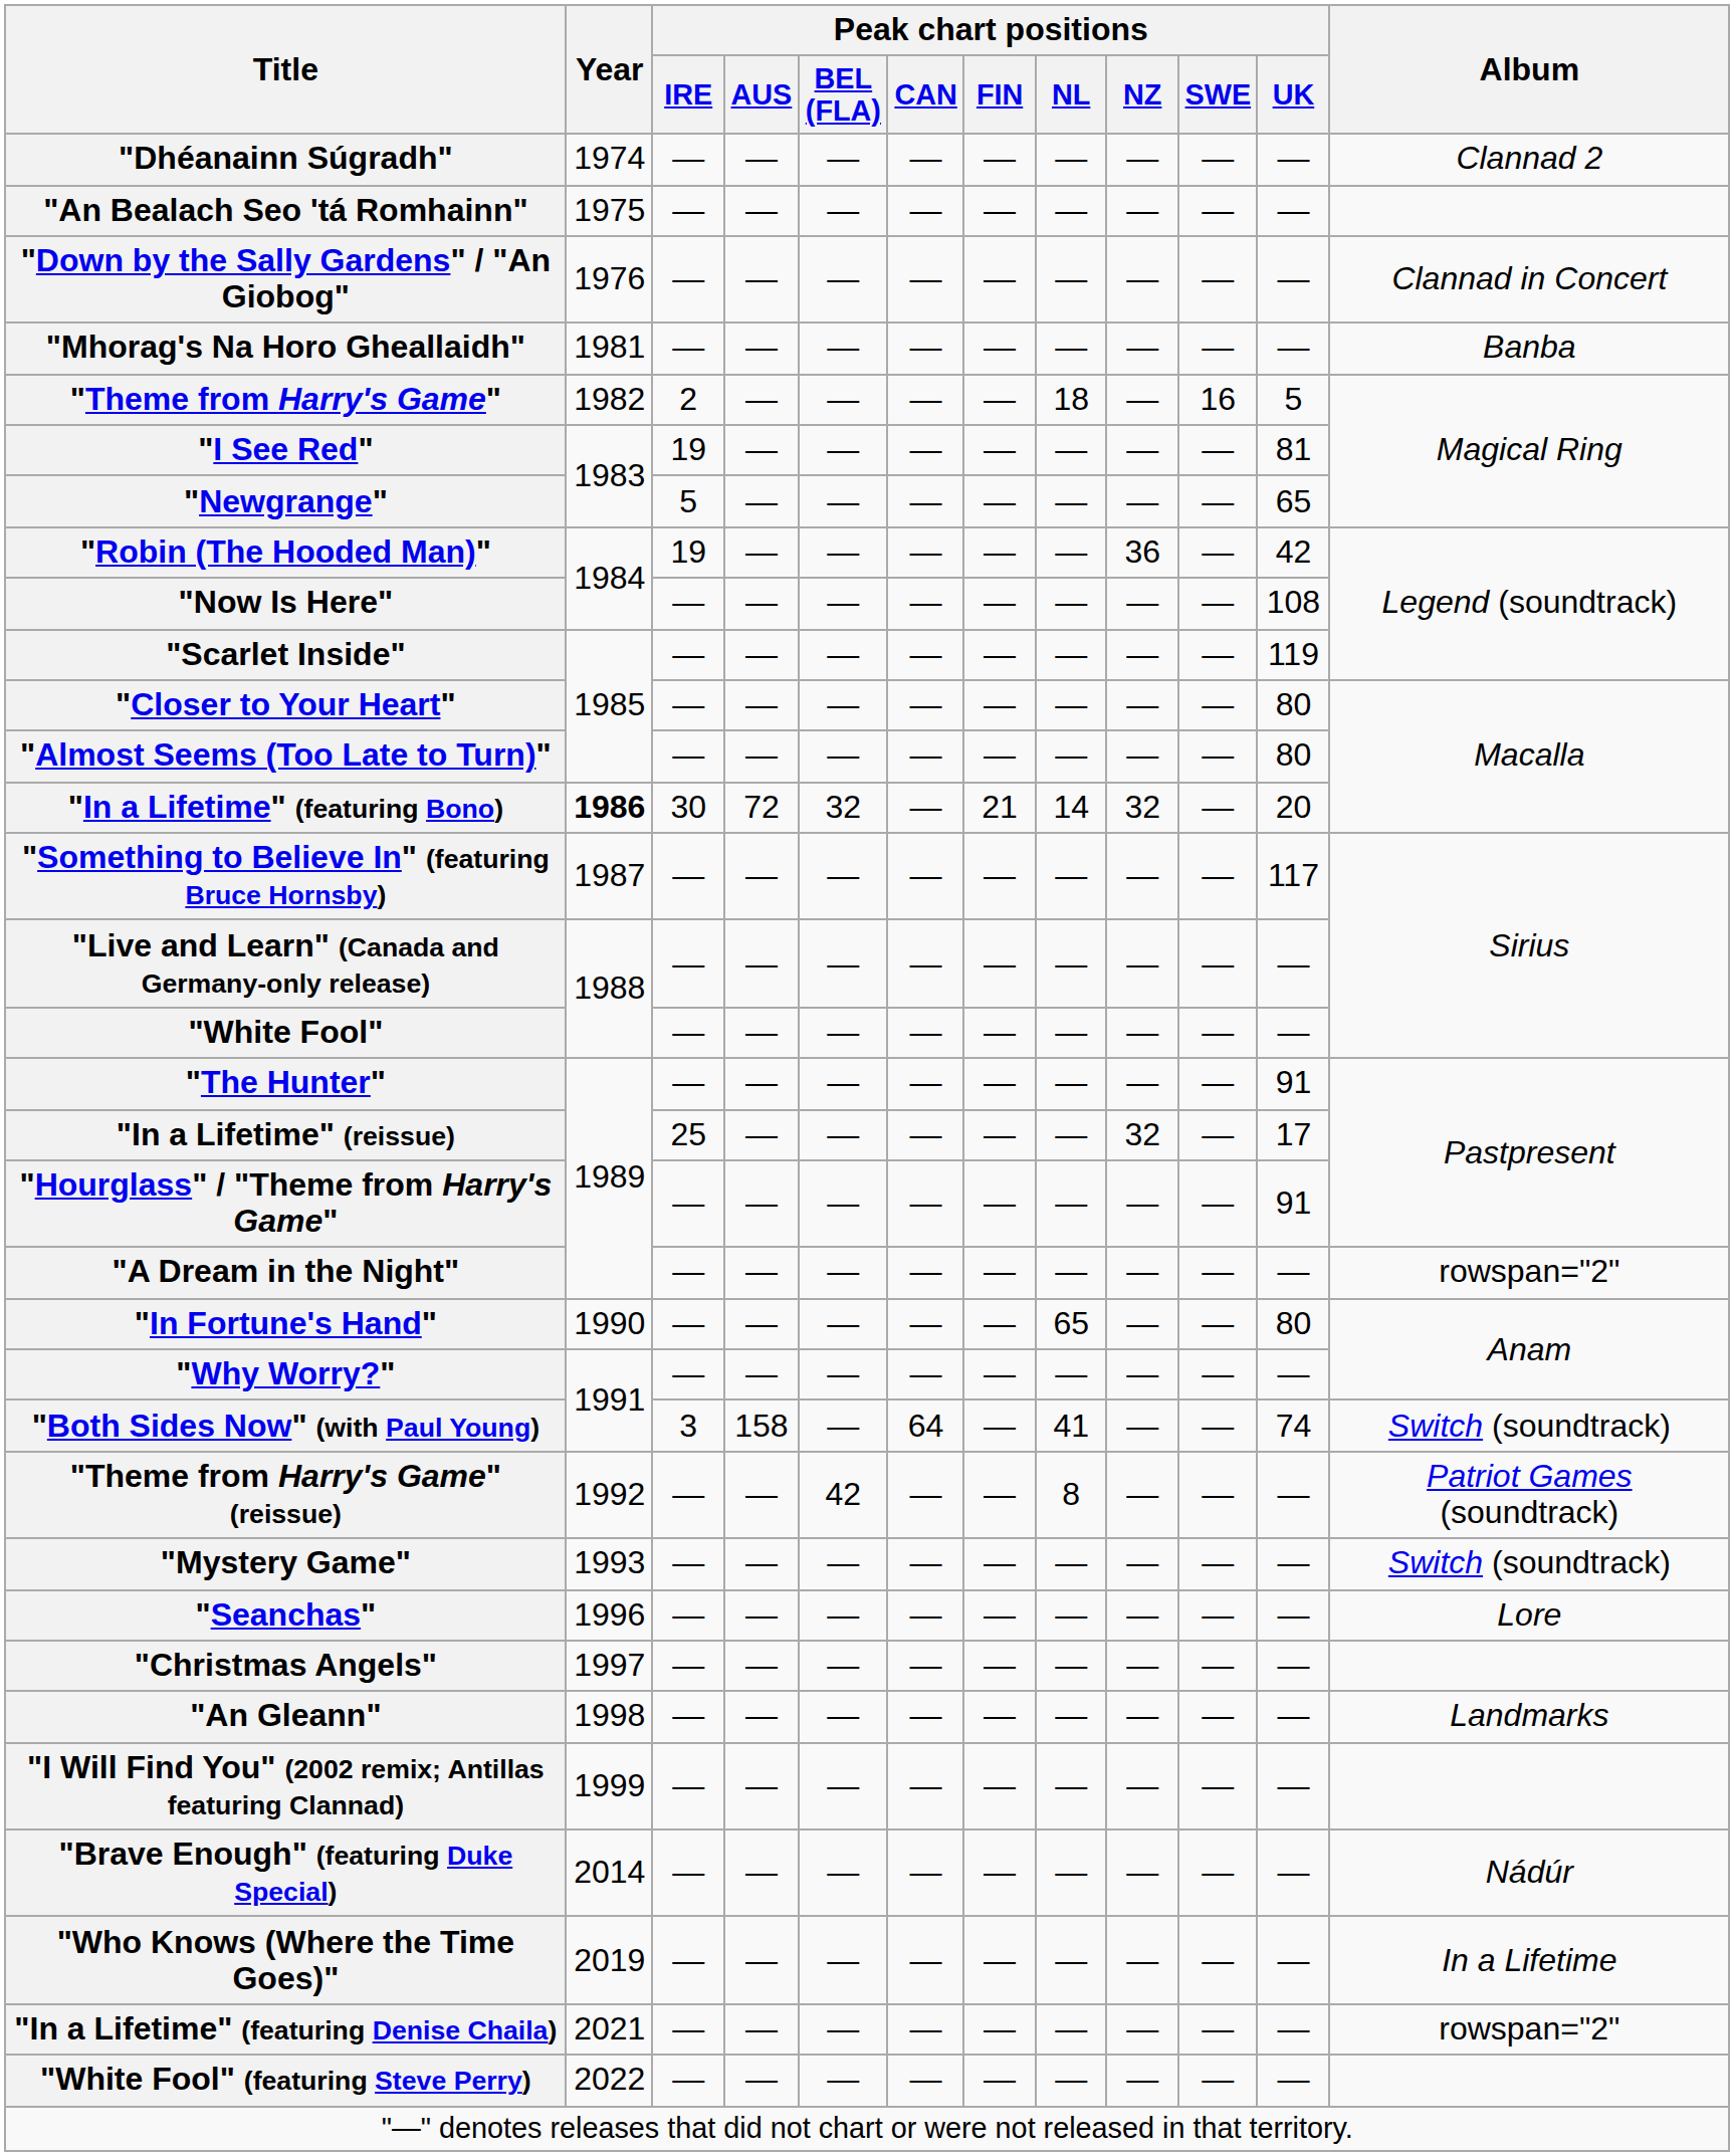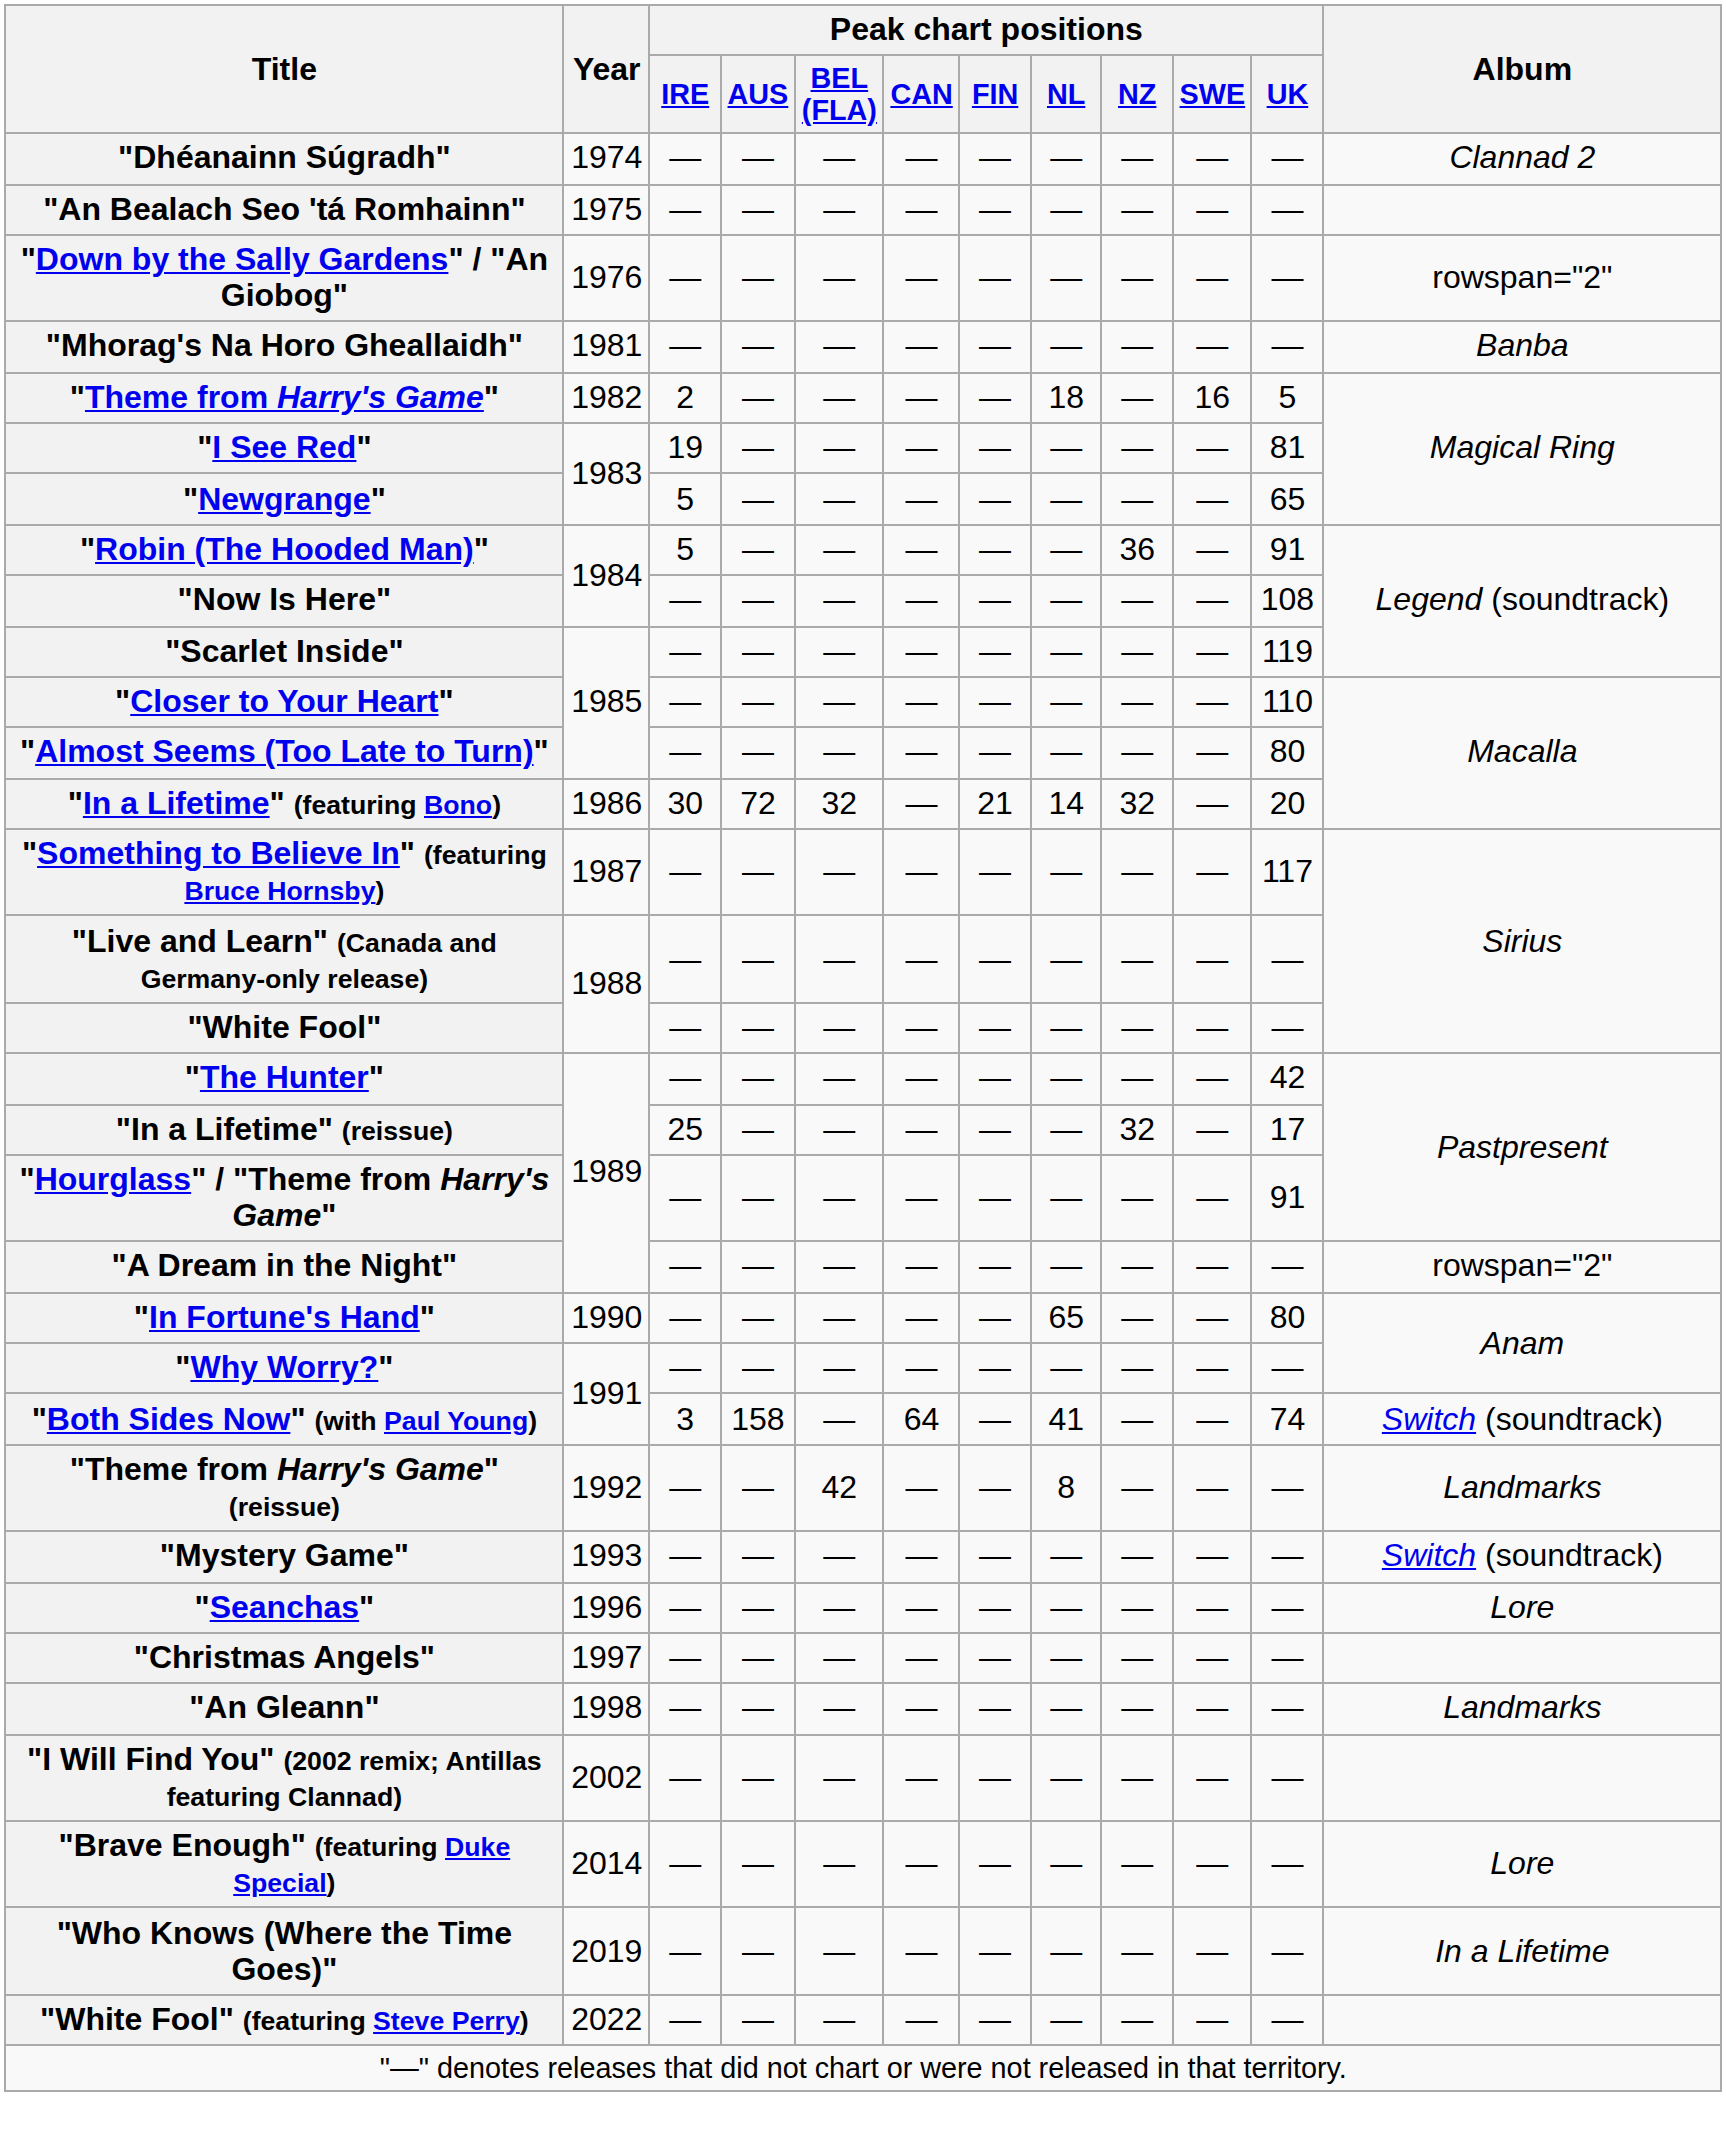"Down by the Sally Gardens" / "An Giobog" | Album: Clannad in Concert -> rowspan="2"
"Robin (The Hooded Man)" | Peak chart positions / IRE: 19 -> 5
"Robin (The Hooded Man)" | Peak chart positions / UK: 42 -> 91
"Closer to Your Heart" | Peak chart positions / UK: 80 -> 110
"In a Lifetime" (featuring Bono) | Year: bold -> normal
"The Hunter" | Peak chart positions / UK: 91 -> 42
"Theme from Harry's Game" (reissue) | Album: Patriot Games (soundtrack) -> Landmarks
"I Will Find You" (2002 remix; Antillas featuring Clannad) | Year: 1999 -> 2002
"Brave Enough" (featuring Duke Special) | Album: Nádúr -> Lore
- row: "In a Lifetime" (featuring Denise Chaila) | 2021 | — | — | — | — | — | — | — | — | — | rowspan="2"
